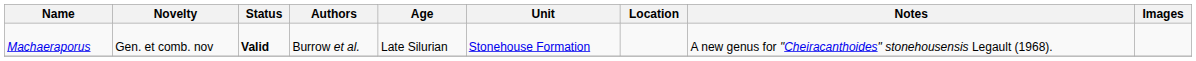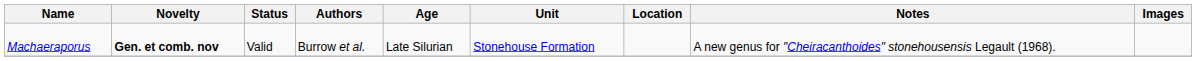Machaeraporus | Novelty: normal -> bold
Machaeraporus | Status: bold -> normal
